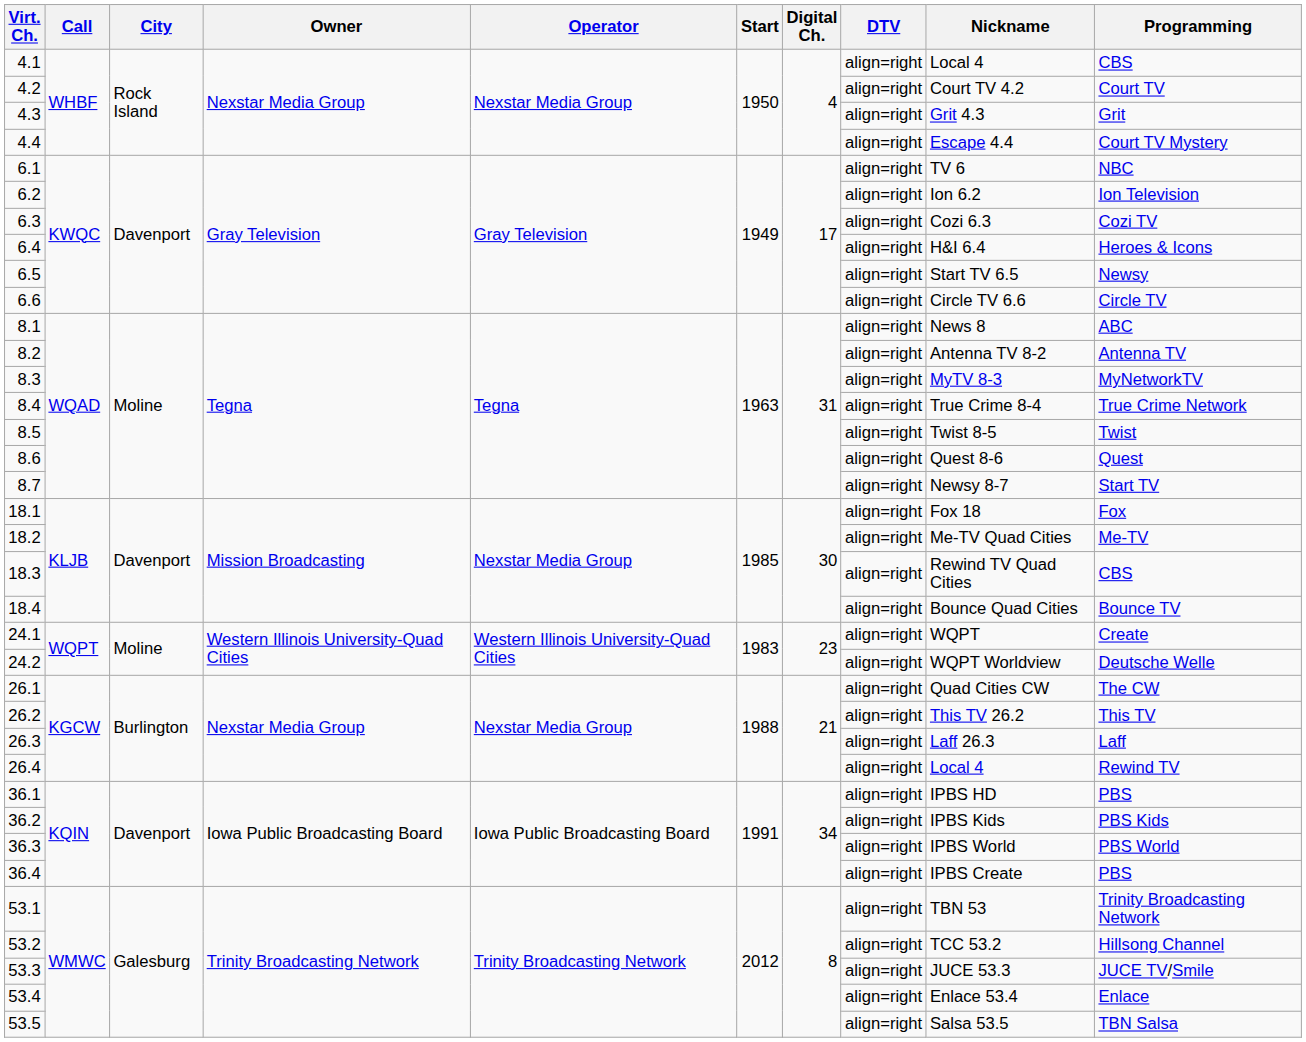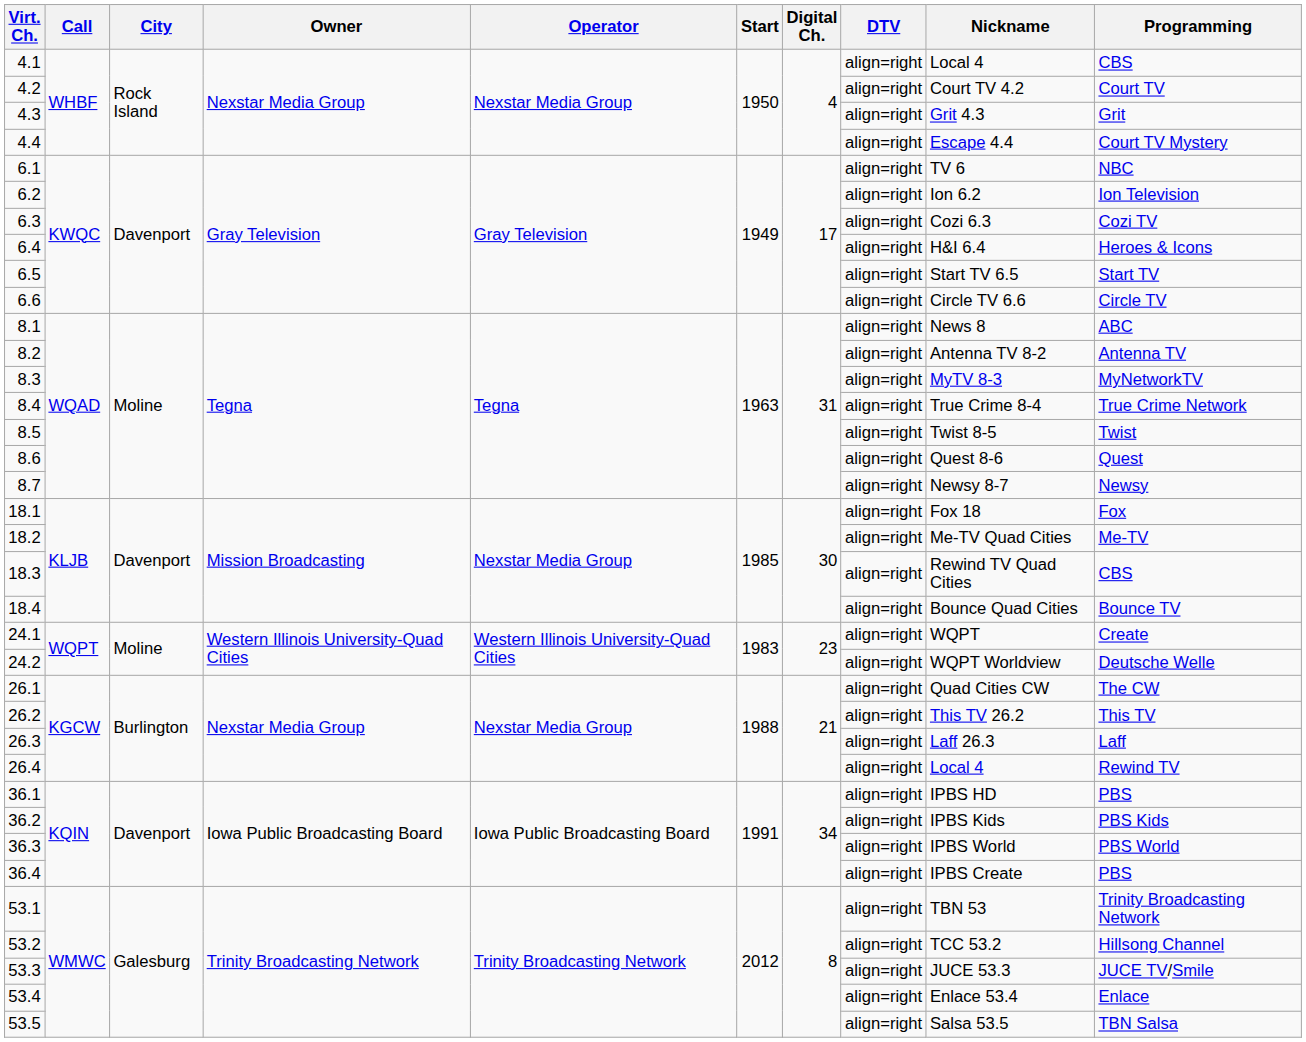6.5 | Programming: Newsy -> Start TV
8.7 | Programming: Start TV -> Newsy
